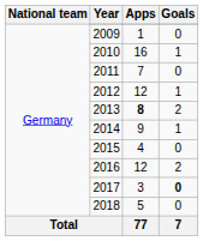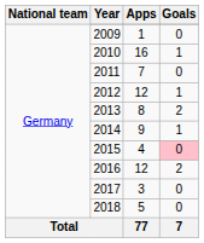2013 | Apps: bold -> normal
2015 | Goals: no background -> pink background
2017 | Goals: bold -> normal
